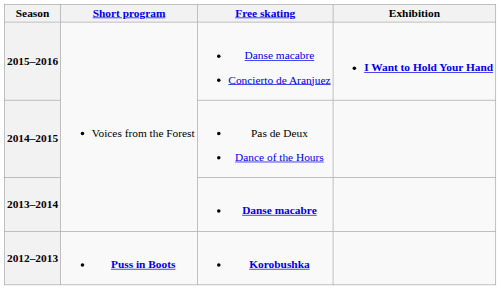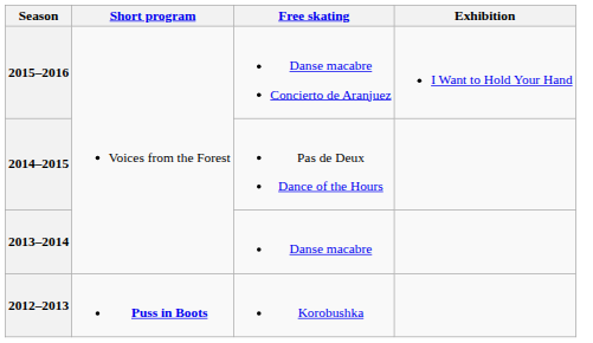2015–2016 | Exhibition: bold -> normal
2013–2014 | Free skating: bold -> normal
2012–2013 | Free skating: bold -> normal
